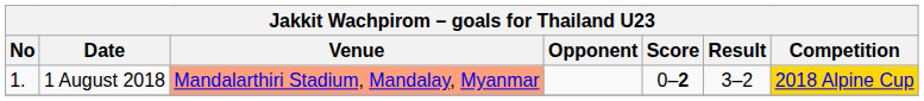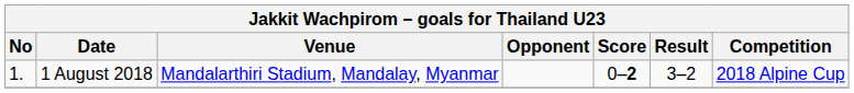1 August 2018 | Venue: lightsalmon background -> no background
1 August 2018 | Competition: gold background -> no background
